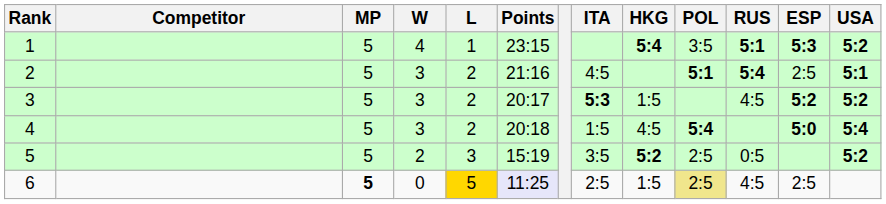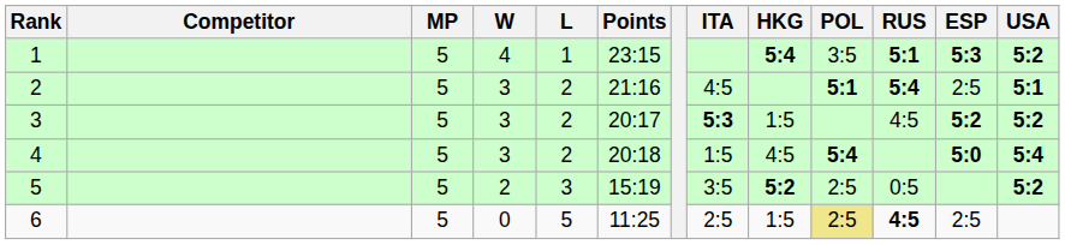6 | MP: bold -> normal
6 | L: gold background -> no background
6 | Points: lavender background -> no background
6 | RUS: normal -> bold
